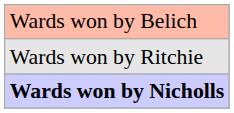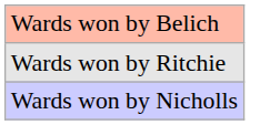row 3 | column 1: bold -> normal
